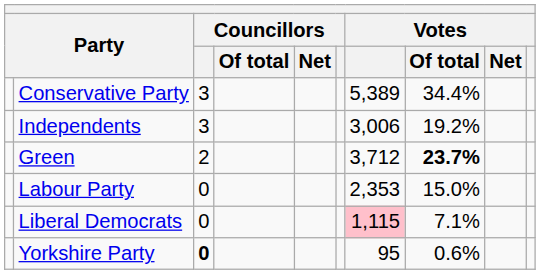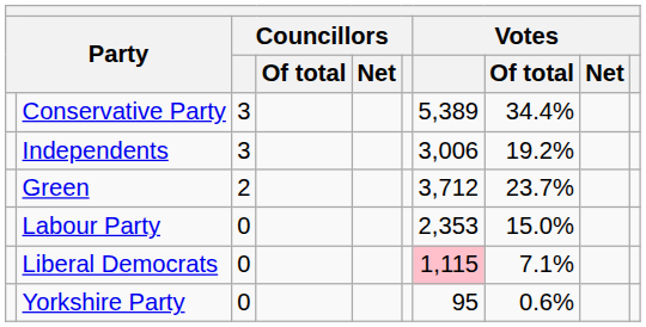Green | Votes / Of total: bold -> normal
Yorkshire Party | column 3: bold -> normal
